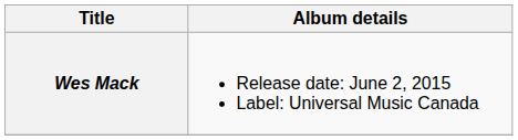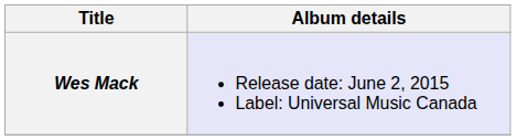Wes Mack | Album details: no background -> lavender background
